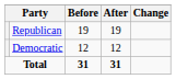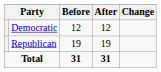rows swapped: Republican <-> Democratic
